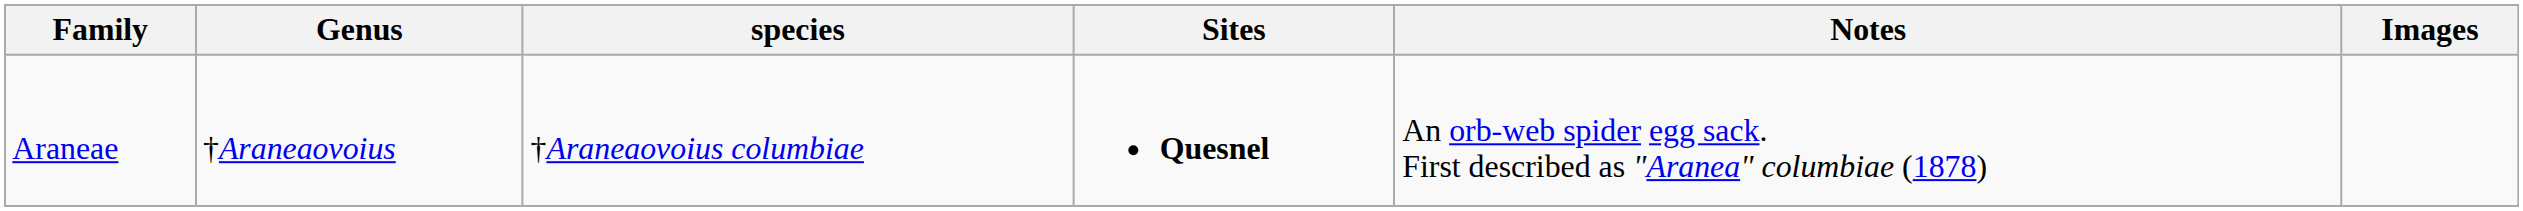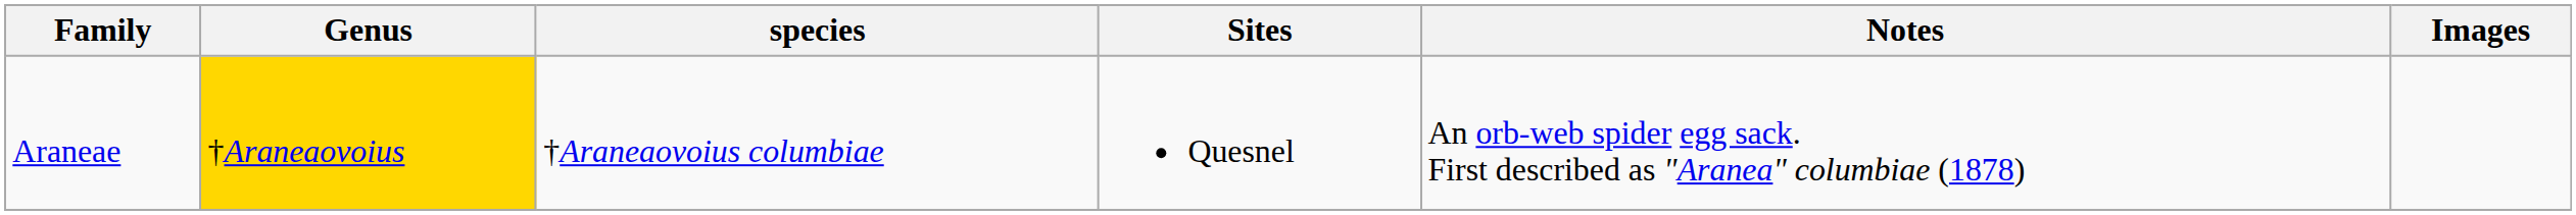Araneae | Genus: no background -> gold background
Araneae | Sites: bold -> normal
